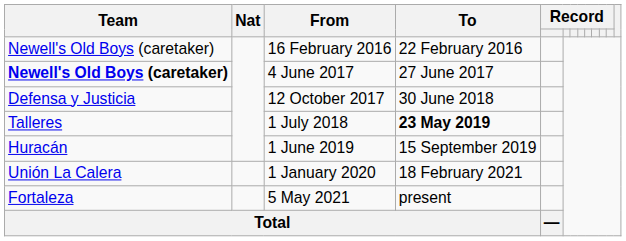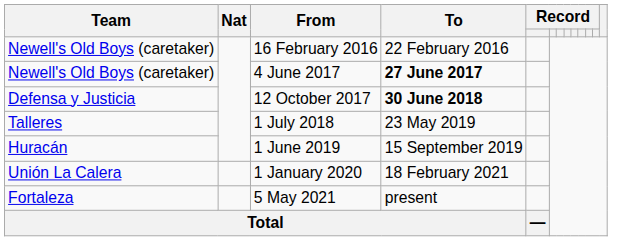4 June 2017 | Team: bold -> normal
4 June 2017 | To: normal -> bold
12 October 2017 | To: normal -> bold
1 July 2018 | To: bold -> normal
